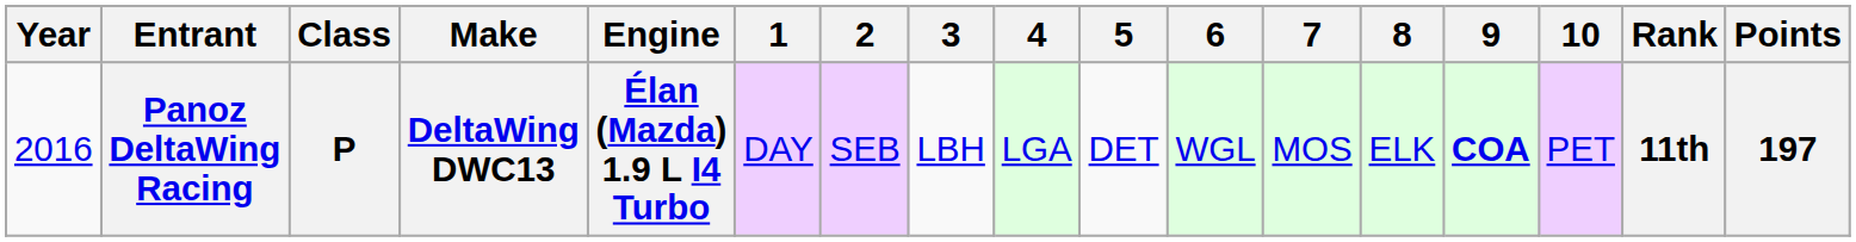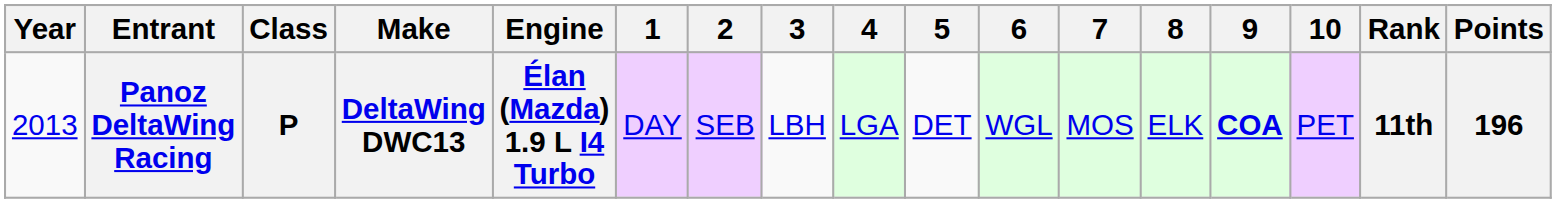Panoz DeltaWing Racing | Year: 2016 -> 2013
Panoz DeltaWing Racing | Points: 197 -> 196
